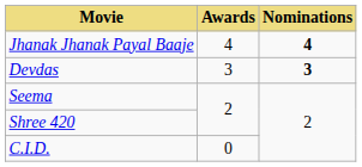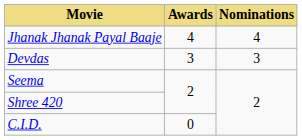Jhanak Jhanak Payal Baaje | Nominations: bold -> normal
Devdas | Nominations: bold -> normal
